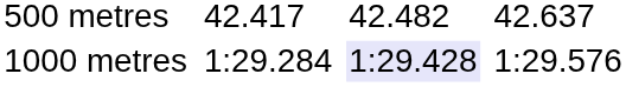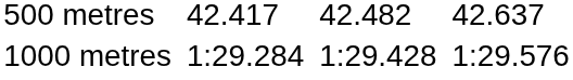1000 metres | column 3: lavender background -> no background
